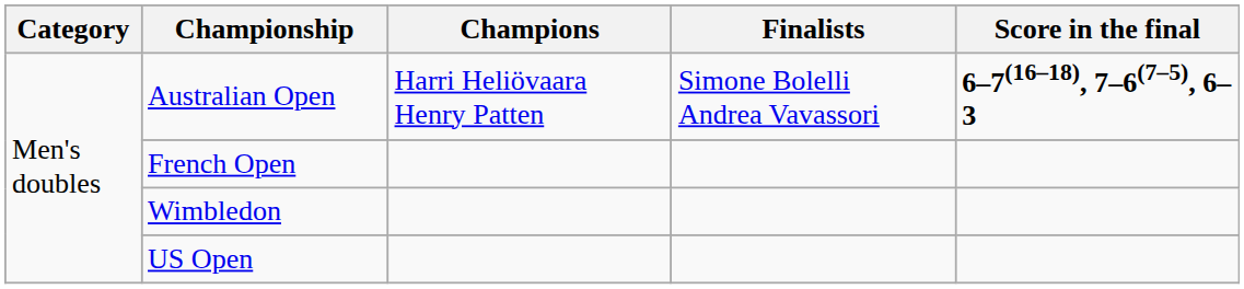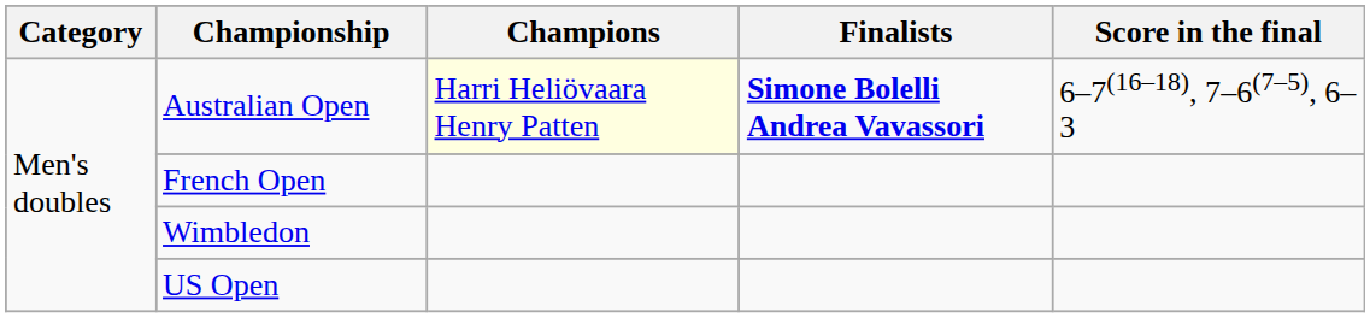Australian Open | Champions: no background -> lightyellow background
Australian Open | Finalists: normal -> bold
Australian Open | Score in the final: bold -> normal
